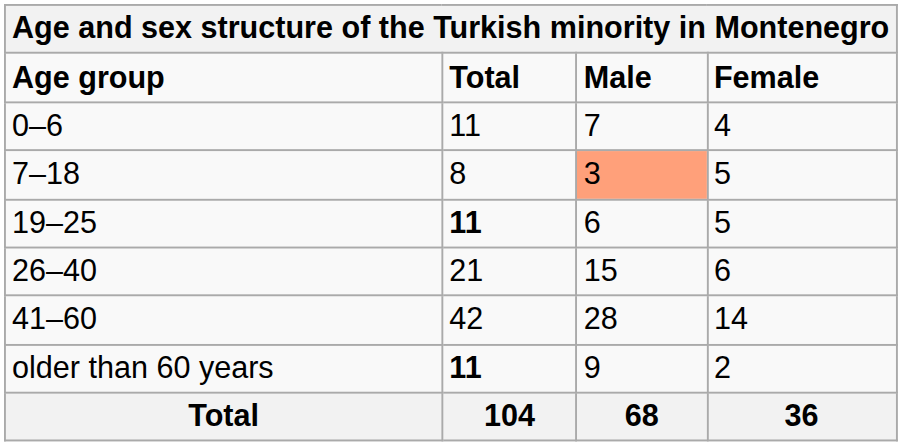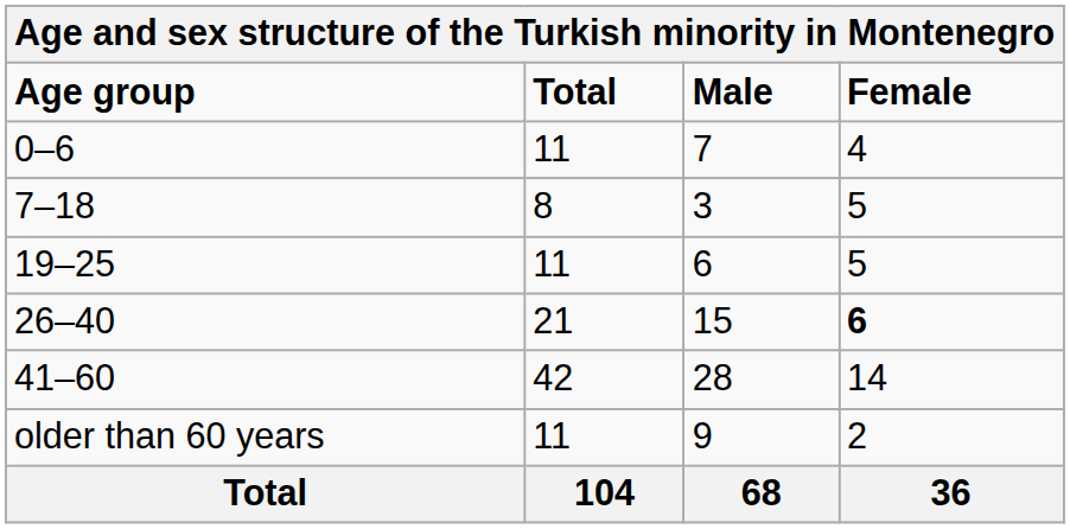7–18 | Male: lightsalmon background -> no background
19–25 | Total: bold -> normal
26–40 | Female: normal -> bold
older than 60 years | Total: bold -> normal
